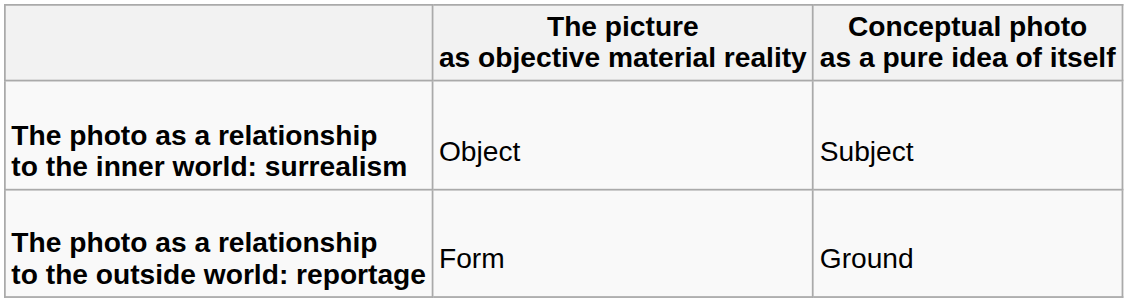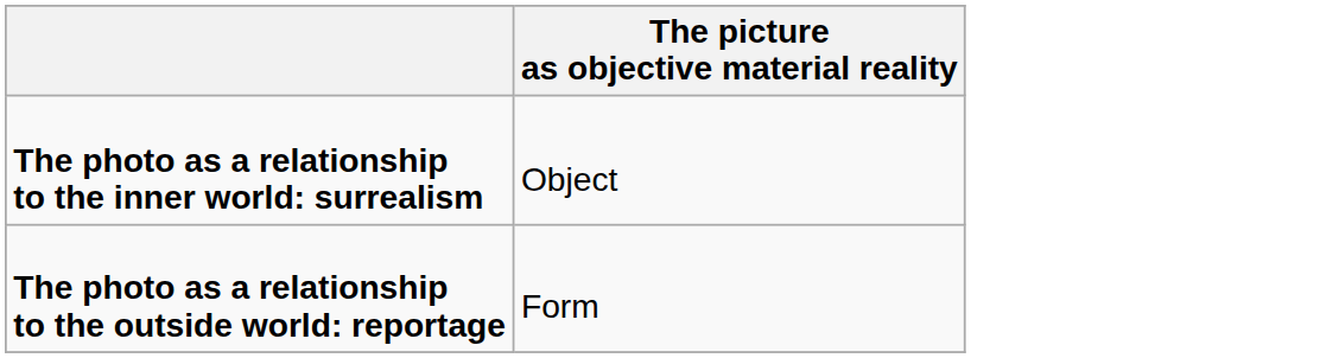- column: Conceptual photo as a pure idea of itself | Subject | Ground
